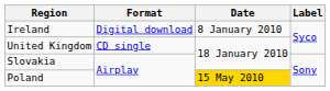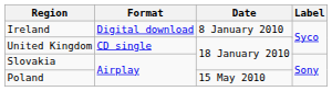Poland | Date: gold background -> no background
